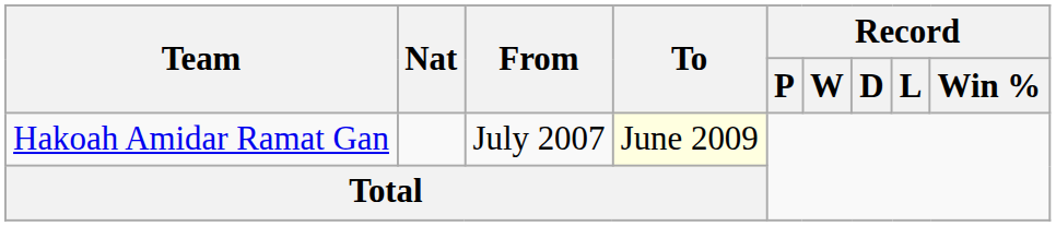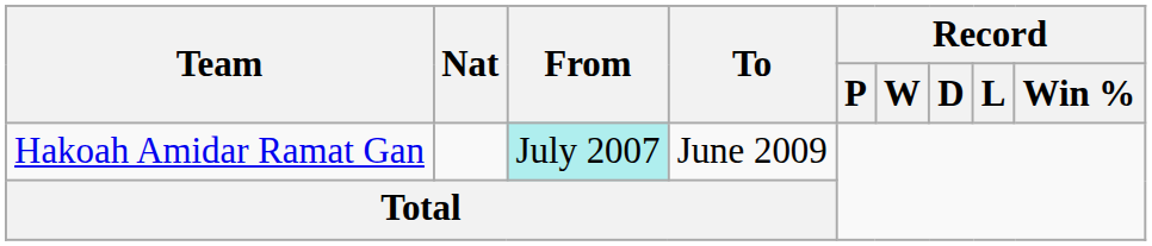Hakoah Amidar Ramat Gan | From: no background -> paleturquoise background
Hakoah Amidar Ramat Gan | To: lightyellow background -> no background
